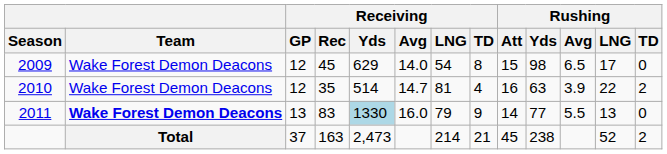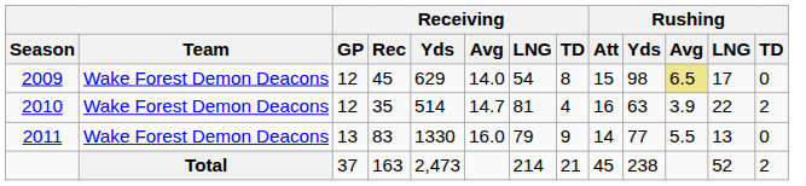2009 | Rushing / Avg: no background -> khaki background
2011 | Team: bold -> normal
2011 | Receiving / Yds: lightblue background -> no background
